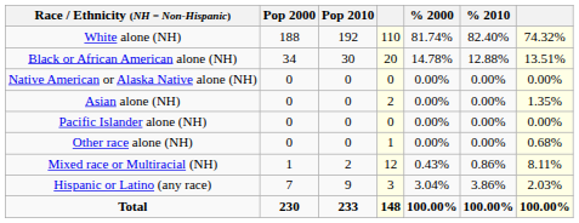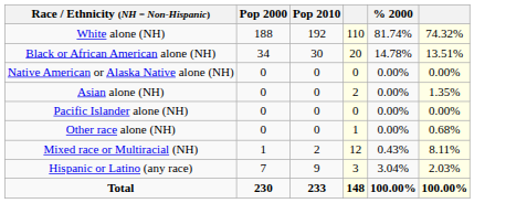- column: % 2010 | 82.40% | 12.88% | 0.00% | 0.00% | 0.00% | 0.00% | 0.86% | 3.86% | 100.00%
